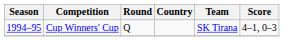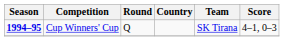Cup Winners' Cup | Season: normal -> bold
